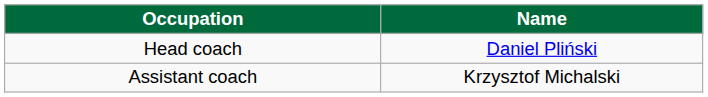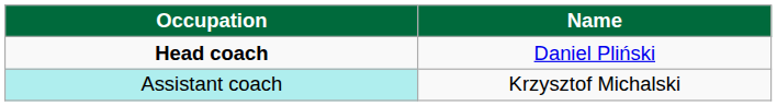Head coach | Occupation: normal -> bold
Assistant coach | Occupation: no background -> paleturquoise background
